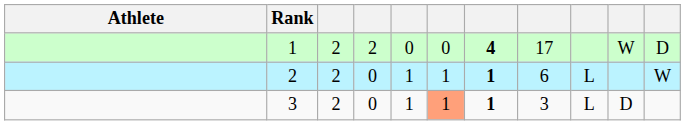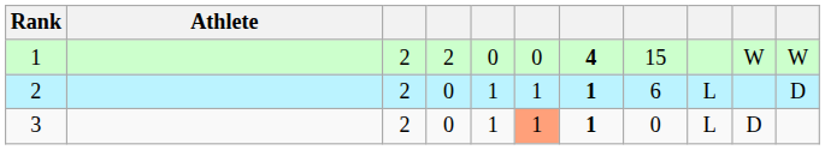columns swapped: Rank <-> Athlete
row 2 | column 8: 17 -> 15
row 2 | column 11: D -> W
row 3 | column 11: W -> D
row 4 | column 8: 3 -> 0
